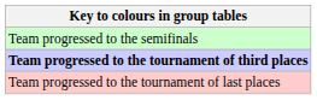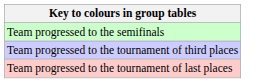row 3 | column 1: bold -> normal
